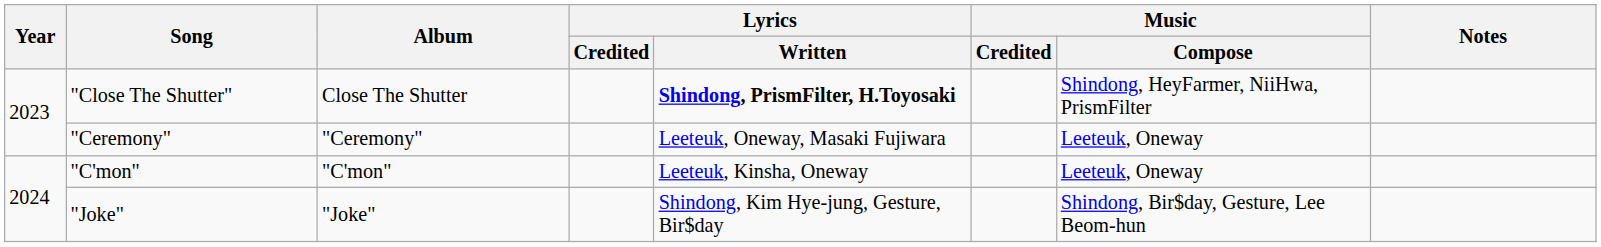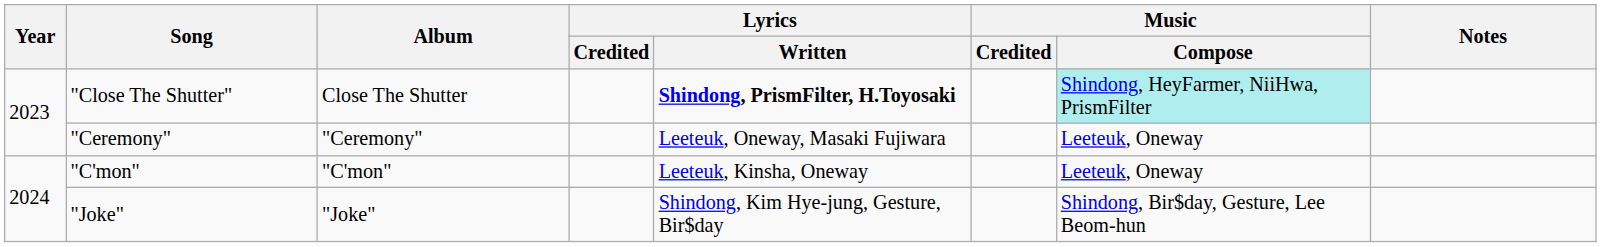"Close The Shutter" | Music / Compose: no background -> paleturquoise background
